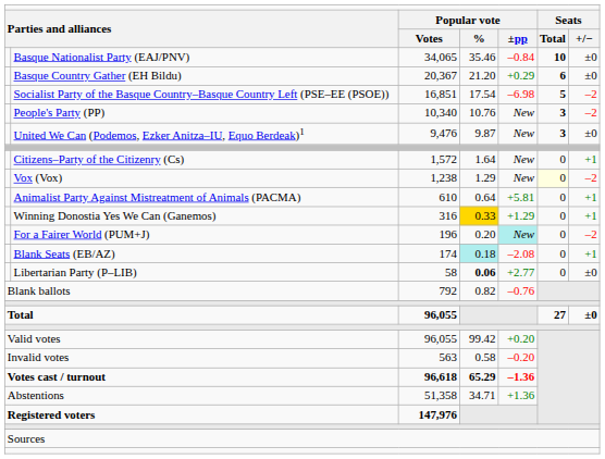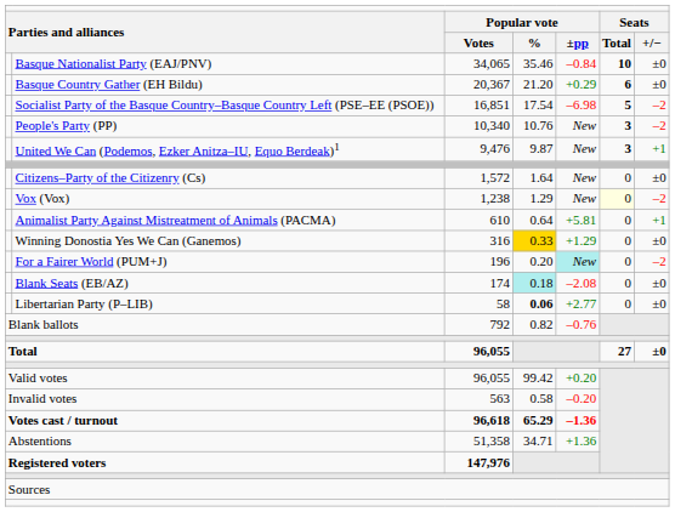United We Can (Podemos, Ezker Anitza–IU, Equo Berdeak)1 | column 7: ±0 -> +1
Citizens–Party of the Citizenry (Cs) | column 7: +1 -> ±0
Winning Donostia Yes We Can (Ganemos) | column 7: +1 -> ±0
Blank Seats (EB/AZ) | column 7: +1 -> ±0
